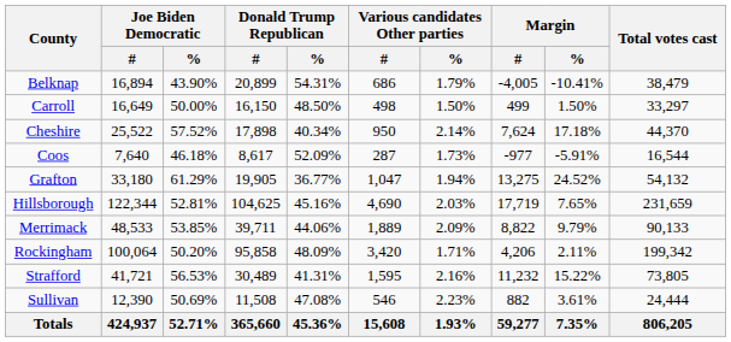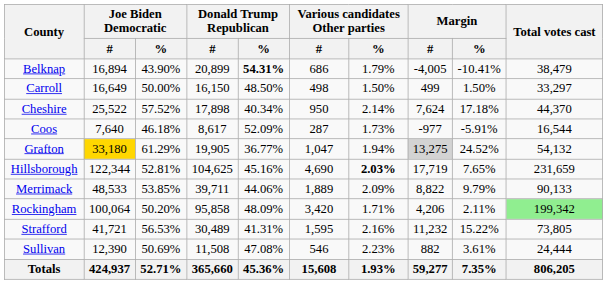Belknap | Donald Trump Republican / %: normal -> bold
Grafton | Joe Biden Democratic / #: no background -> gold background
Grafton | Margin / #: no background -> lightgrey background
Hillsborough | Various candidates Other parties / %: normal -> bold
Rockingham | Total votes cast: no background -> lightgreen background
